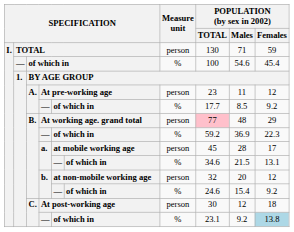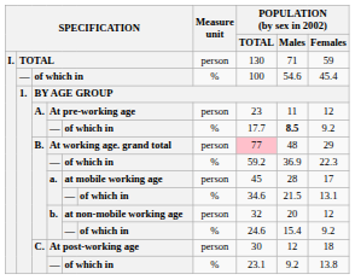A. / — | POPULATION (by sex in 2002) / Males: normal -> bold
C. / — | POPULATION (by sex in 2002) / Females: lightblue background -> no background
